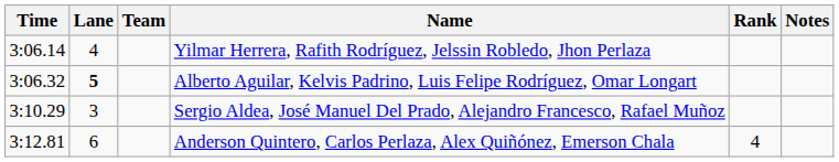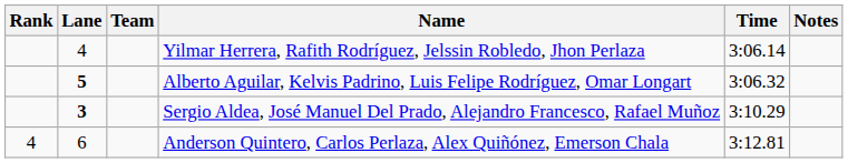columns swapped: Rank <-> Time
row 4 | Lane: normal -> bold
